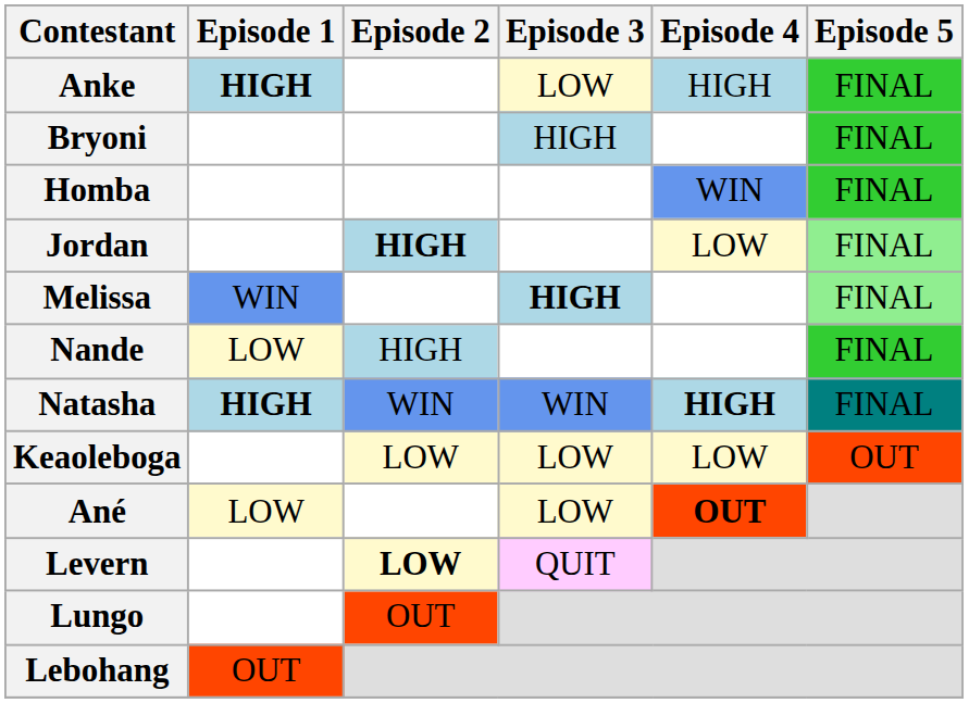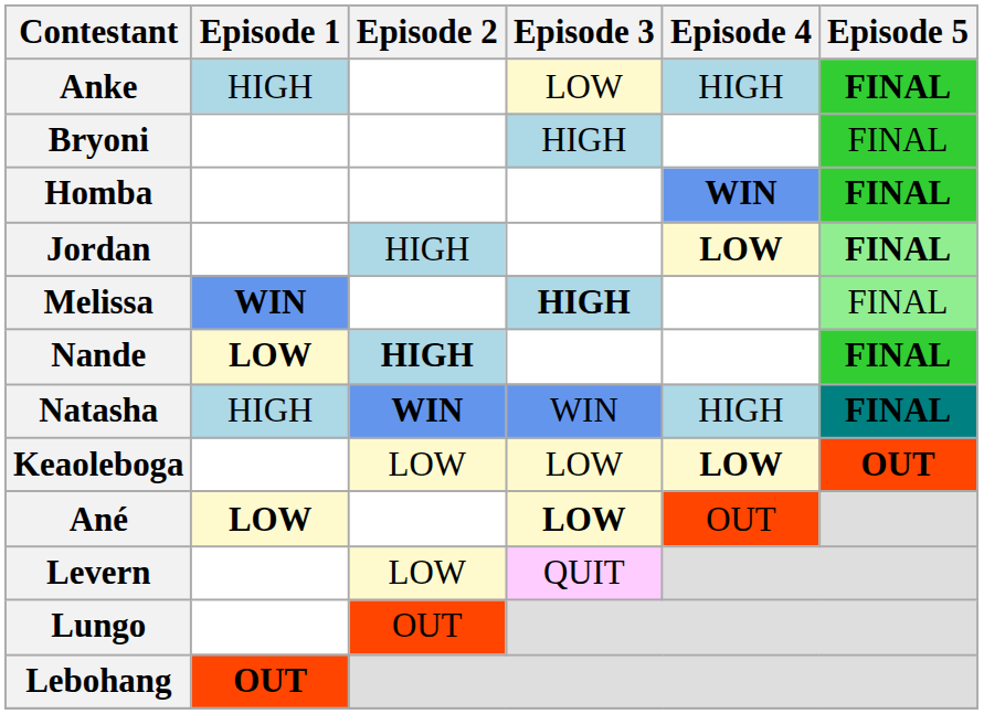Anke | Episode 1: bold -> normal
Anke | Episode 5: normal -> bold
Homba | Episode 4: normal -> bold
Homba | Episode 5: normal -> bold
Jordan | Episode 2: bold -> normal
Jordan | Episode 4: normal -> bold
Jordan | Episode 5: normal -> bold
Melissa | Episode 1: normal -> bold
Nande | Episode 1: normal -> bold
Nande | Episode 2: normal -> bold
Nande | Episode 5: normal -> bold
Natasha | Episode 1: bold -> normal
Natasha | Episode 2: normal -> bold
Natasha | Episode 4: bold -> normal
Natasha | Episode 5: normal -> bold
Keaoleboga | Episode 4: normal -> bold
Keaoleboga | Episode 5: normal -> bold
Ané | Episode 1: normal -> bold
Ané | Episode 3: normal -> bold
Ané | Episode 4: bold -> normal
Levern | Episode 2: bold -> normal
Lebohang | Episode 1: normal -> bold
